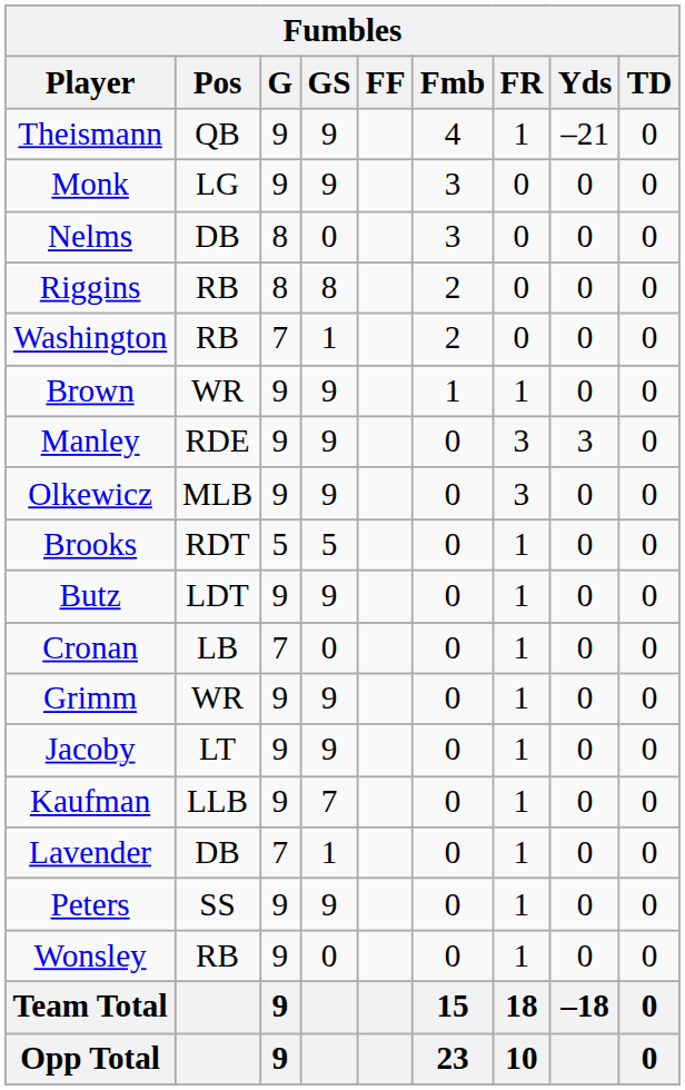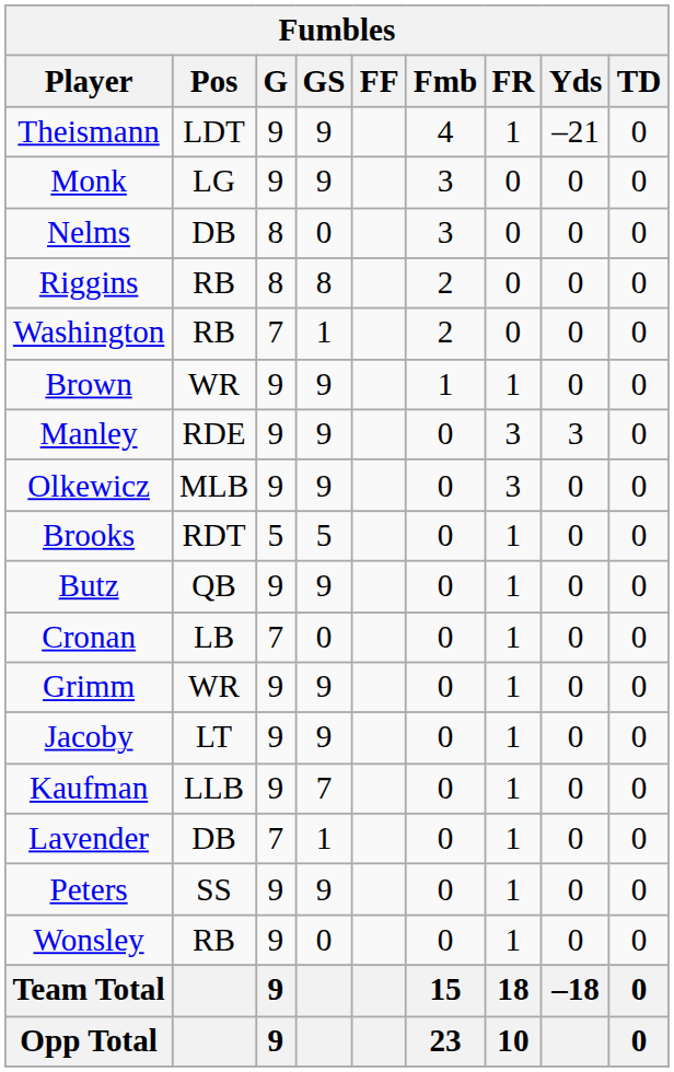Theismann | Pos: QB -> LDT
Butz | Pos: LDT -> QB
